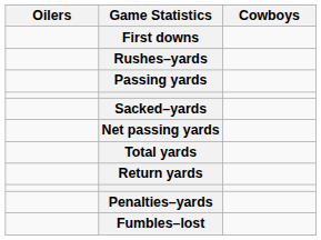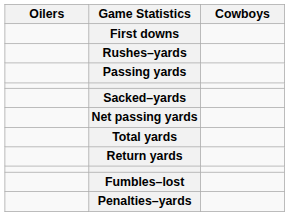rows swapped: Fumbles–lost <-> Penalties–yards
